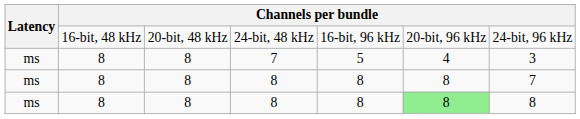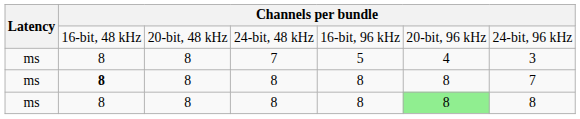row 4 | column 2: normal -> bold
